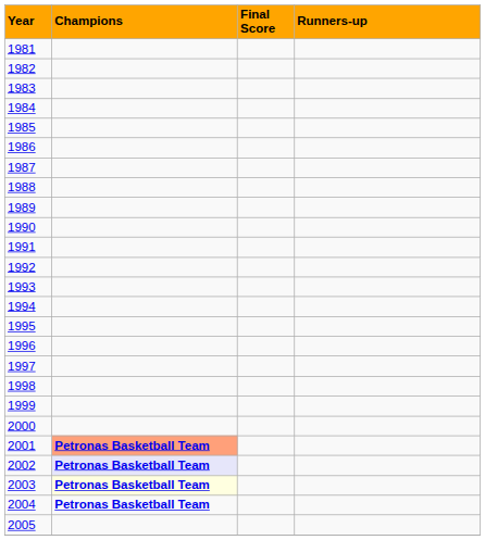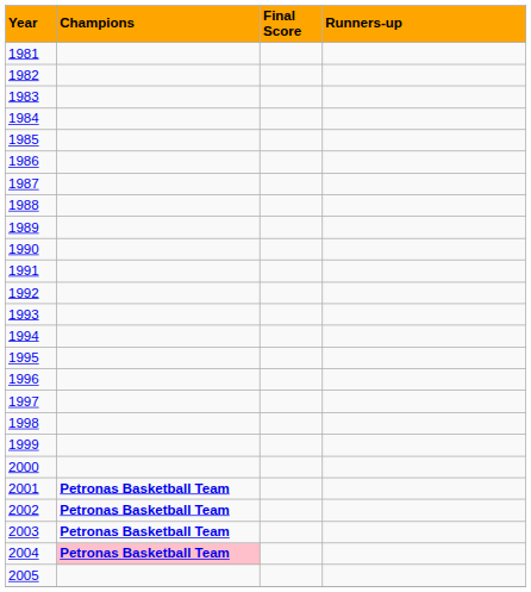2001 | Champions: lightsalmon background -> no background
2002 | Champions: lavender background -> no background
2003 | Champions: lightyellow background -> no background
2004 | Champions: no background -> pink background
